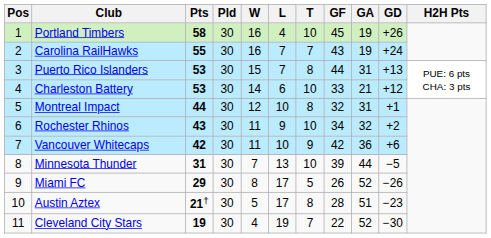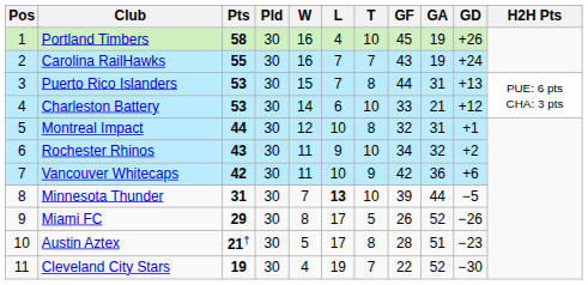Minnesota Thunder | L: normal -> bold
